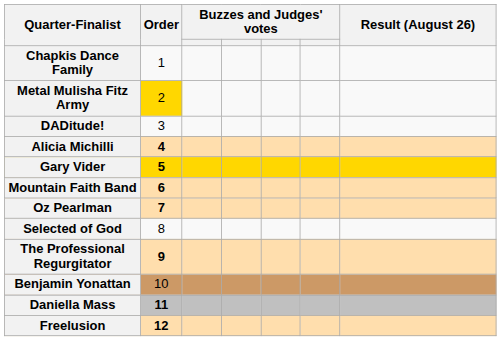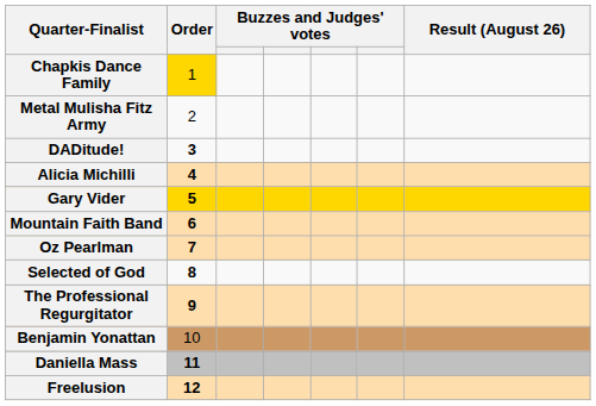Chapkis Dance Family | Order: no background -> gold background
Metal Mulisha Fitz Army | Order: gold background -> no background
DADitude! | Order: normal -> bold
Selected of God | Order: normal -> bold
